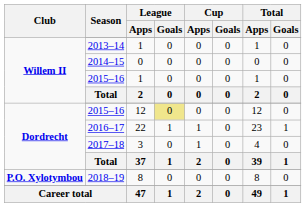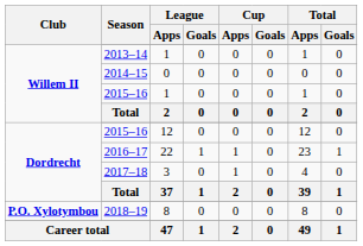Dordrecht / 2015–16 | League / Goals: khaki background -> no background
